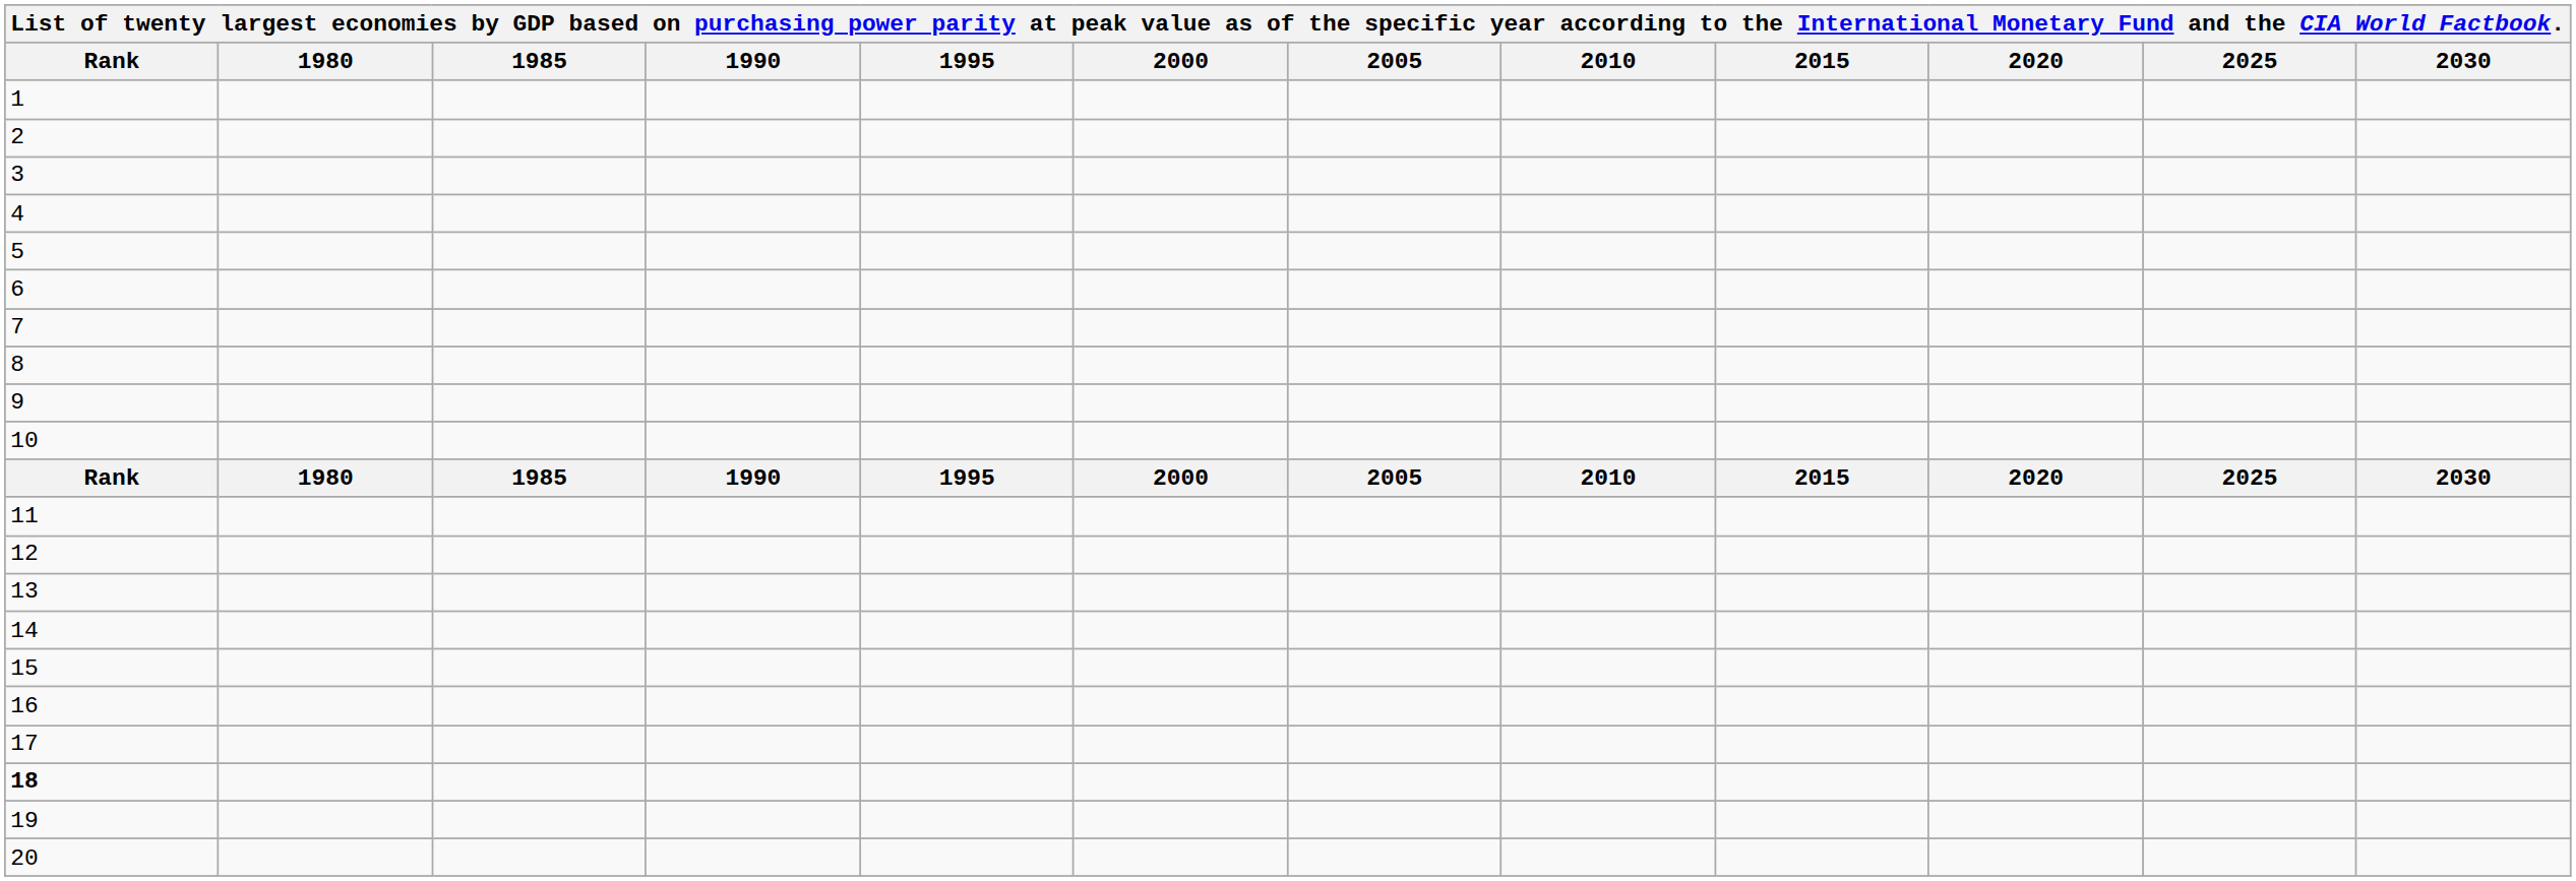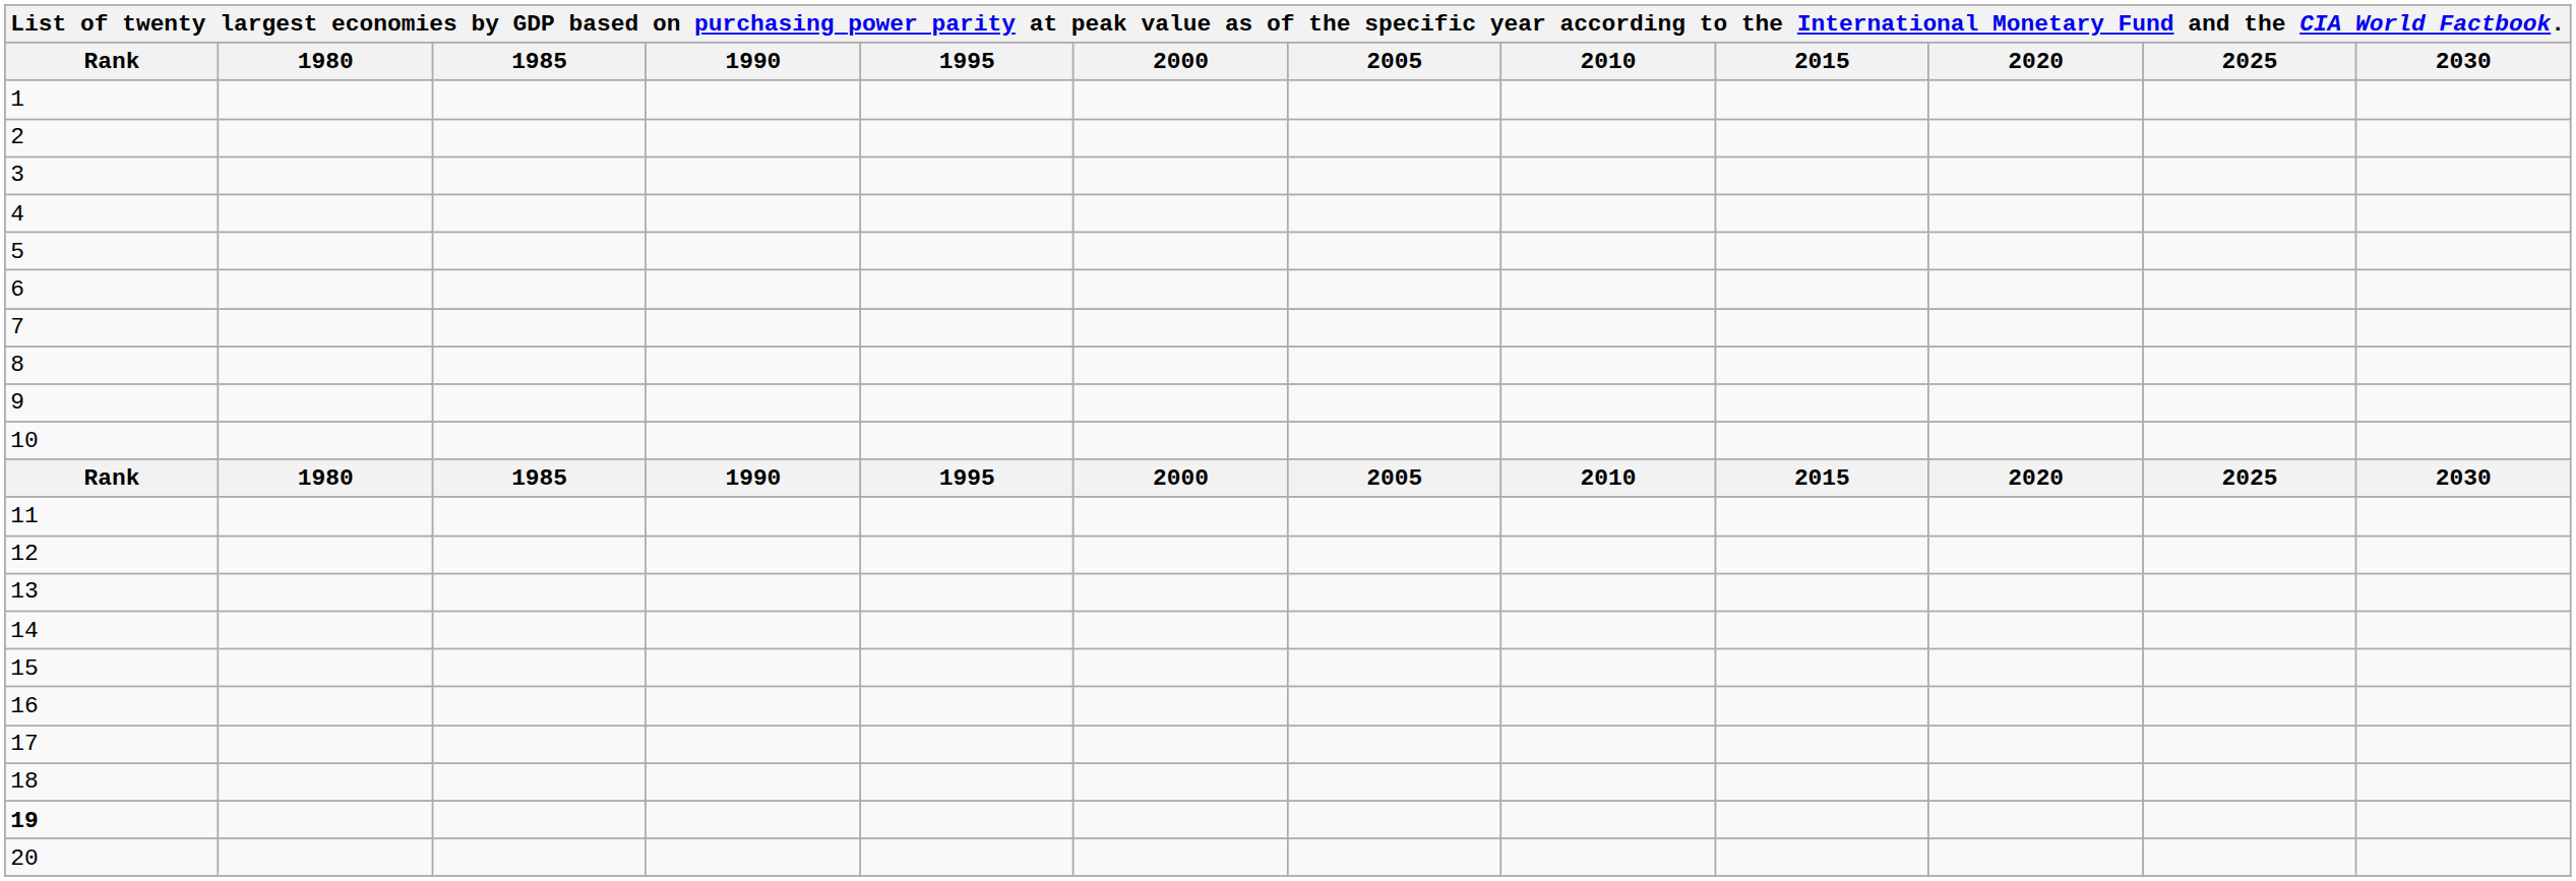18 | Rank: bold -> normal
19 | Rank: normal -> bold
